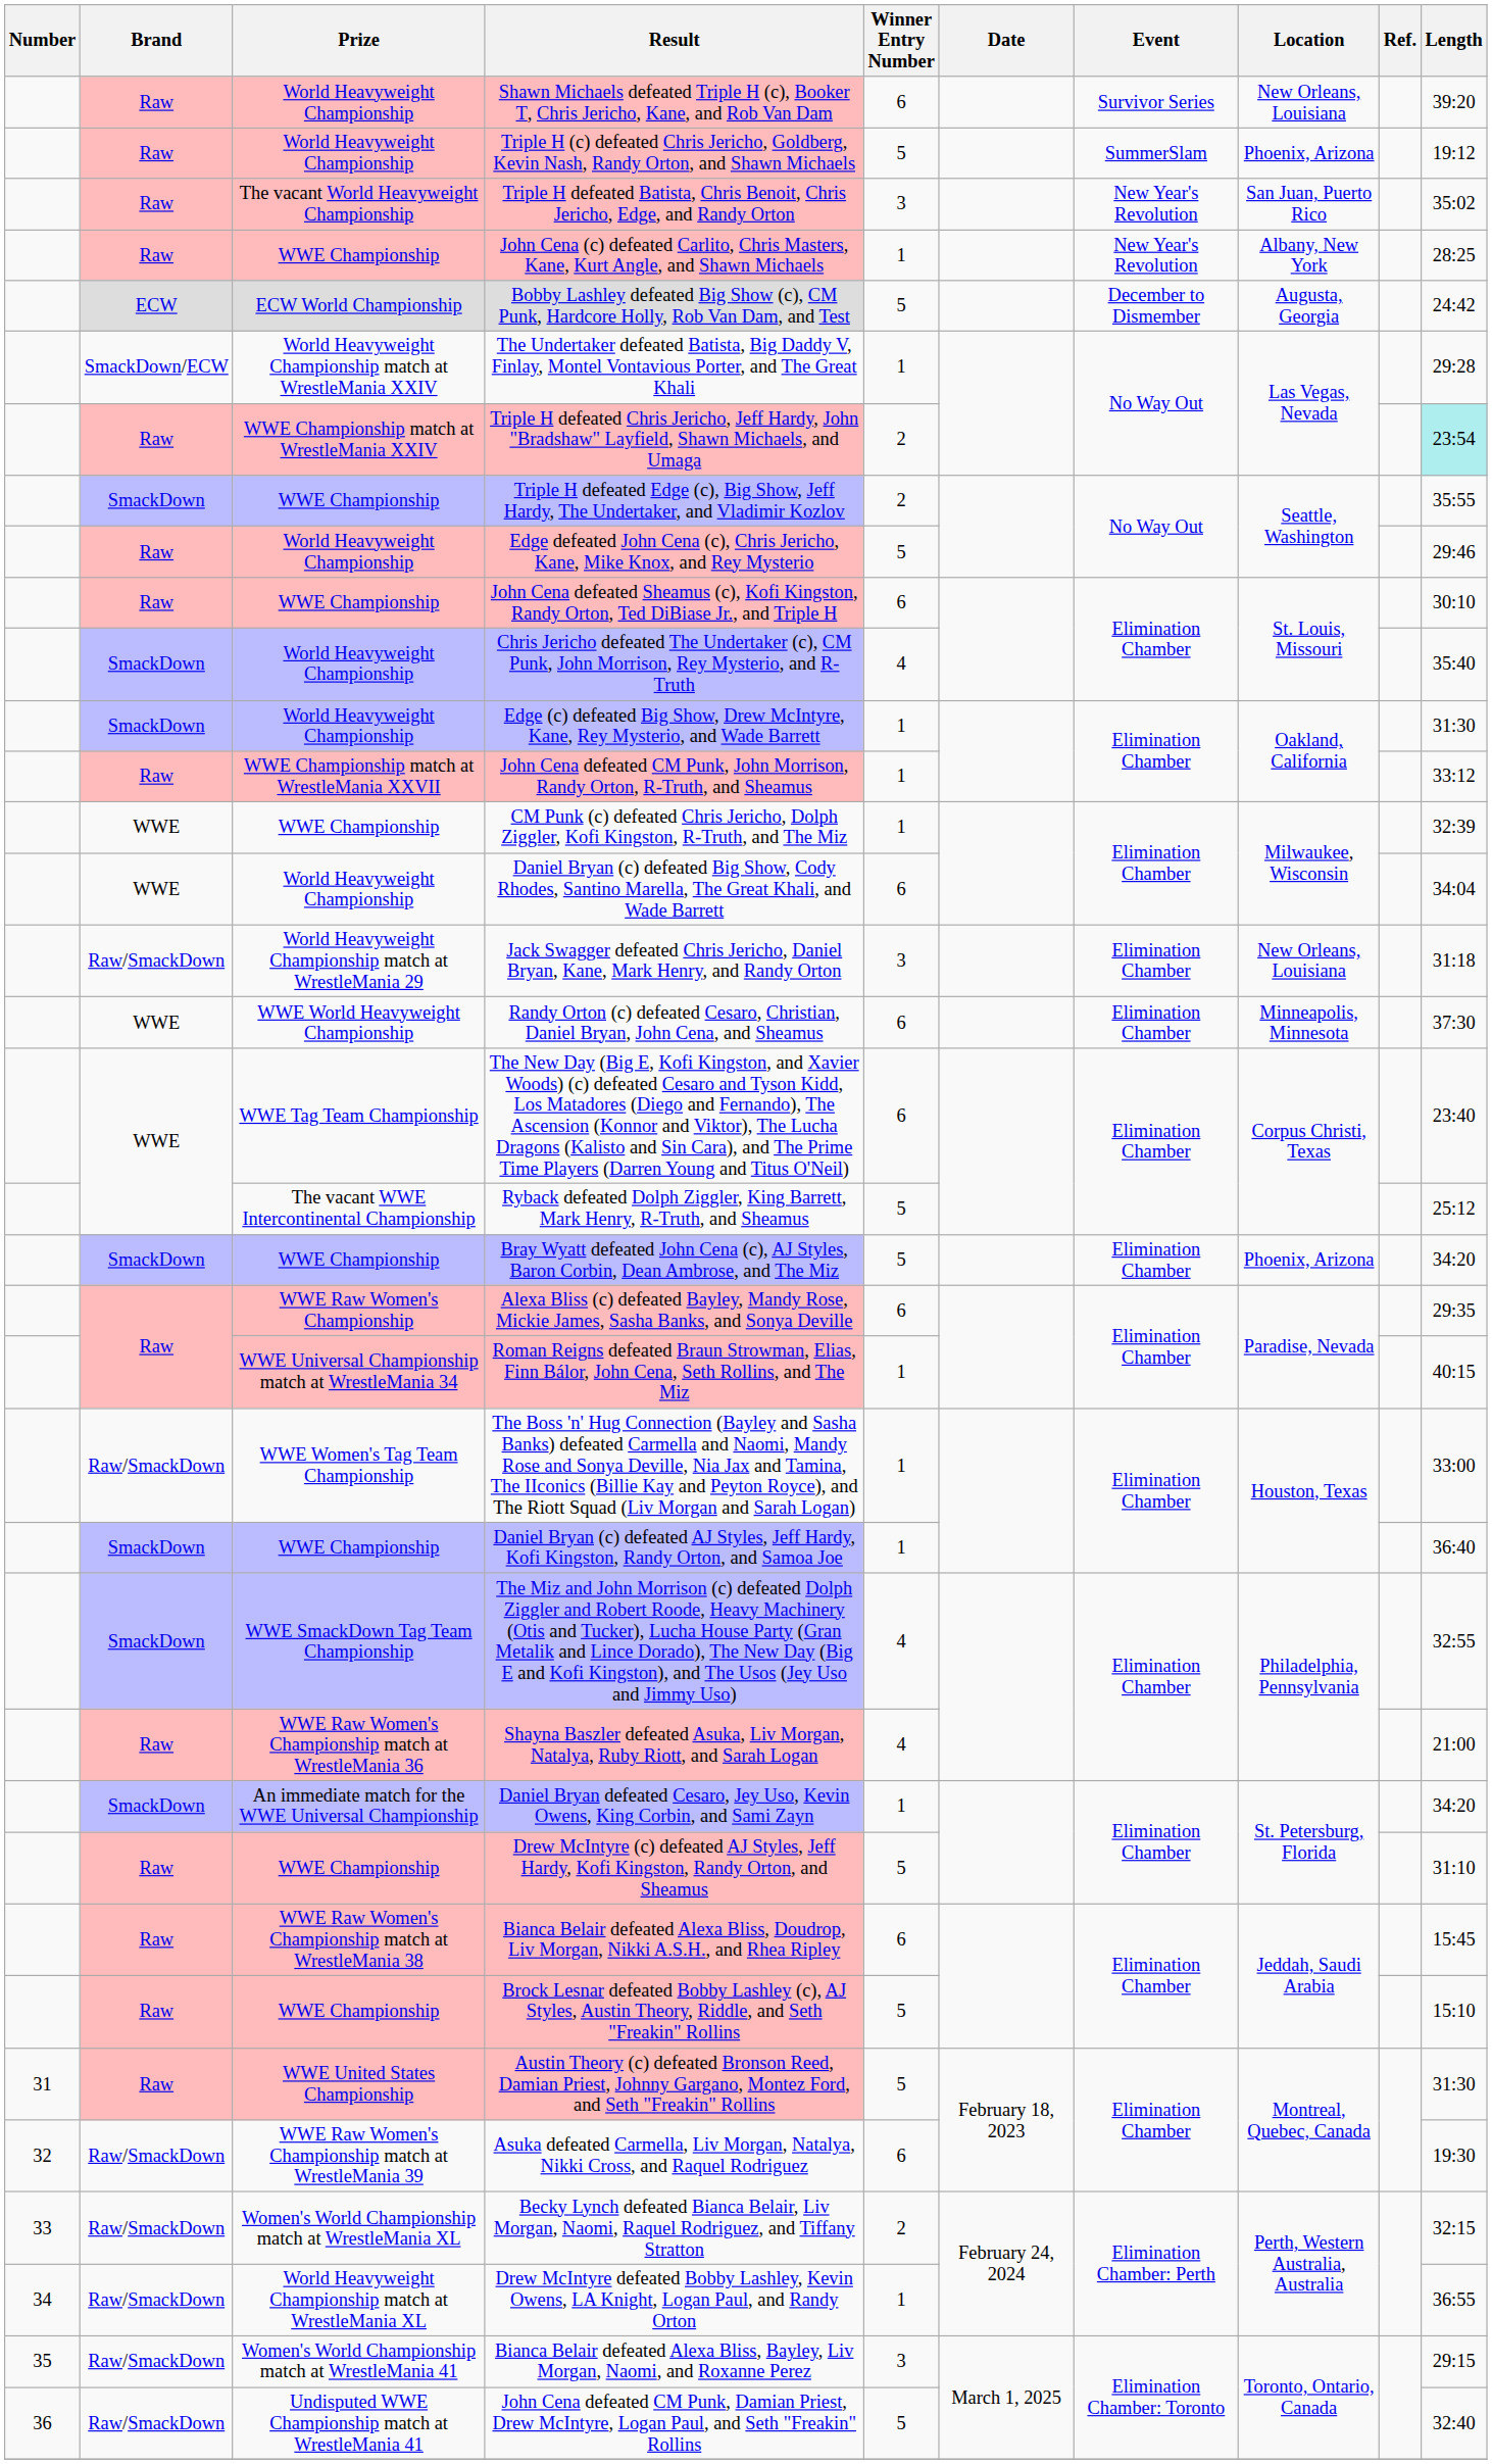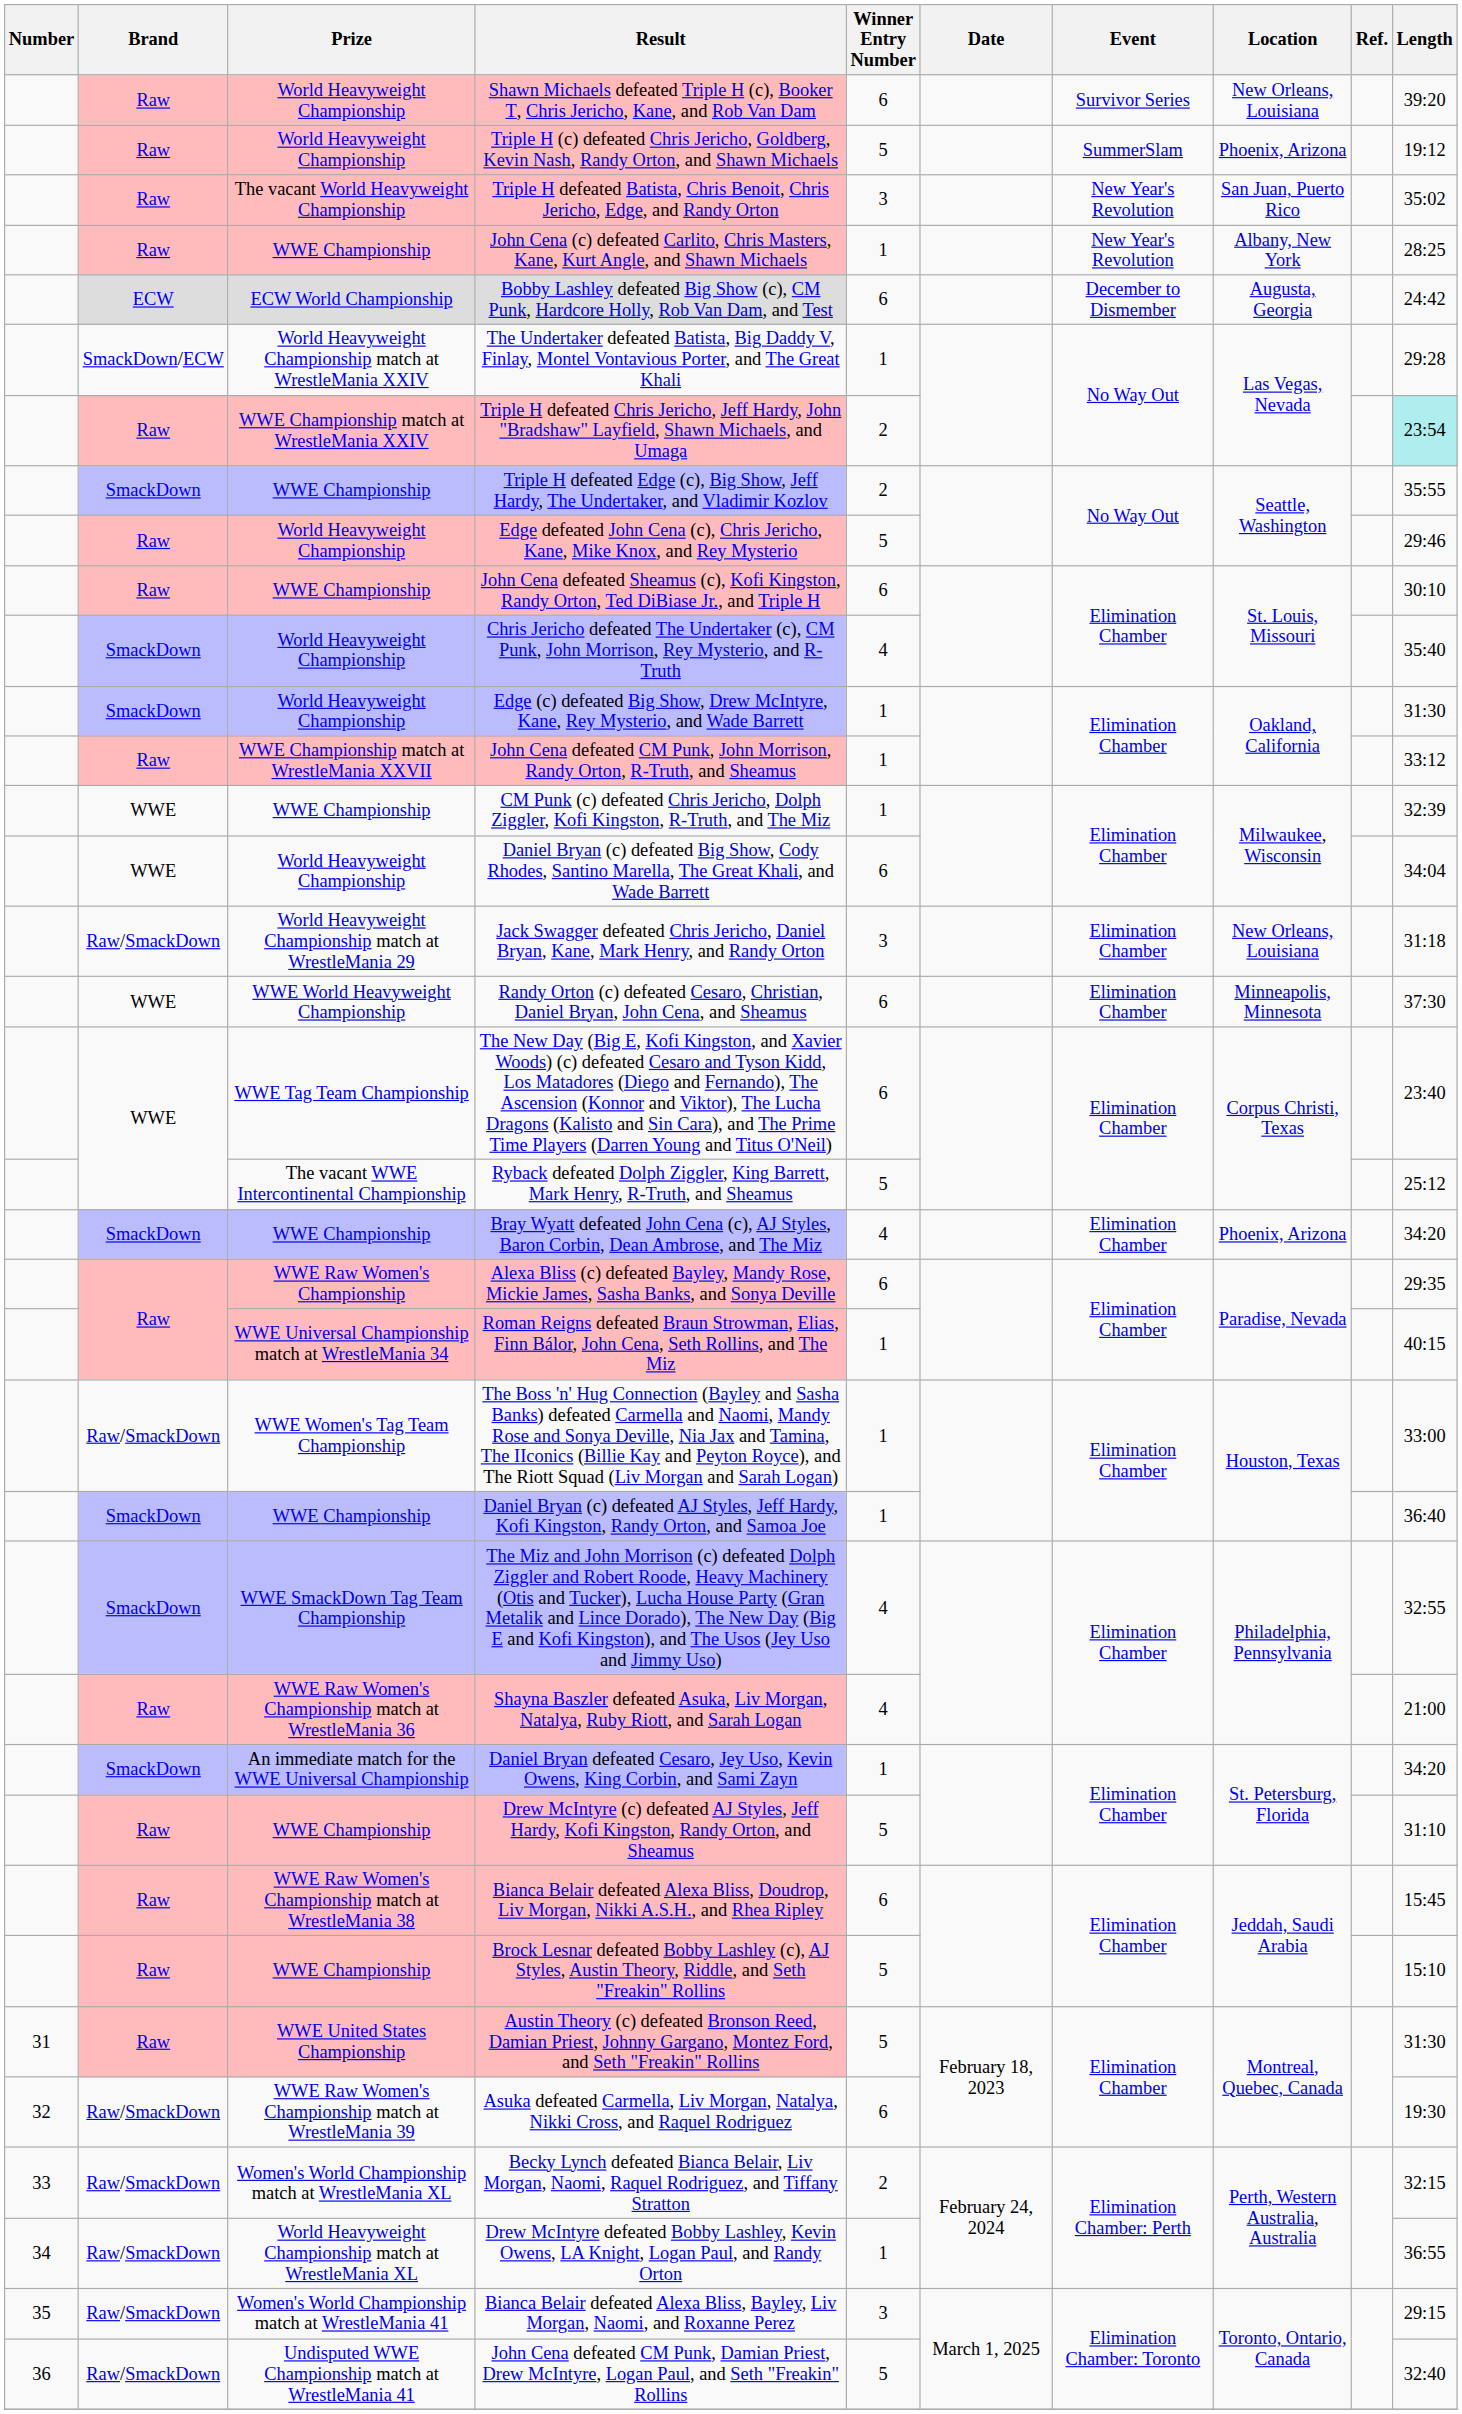row 6 | Winner Entry Number: 5 -> 6
row 21 | Winner Entry Number: 5 -> 4
